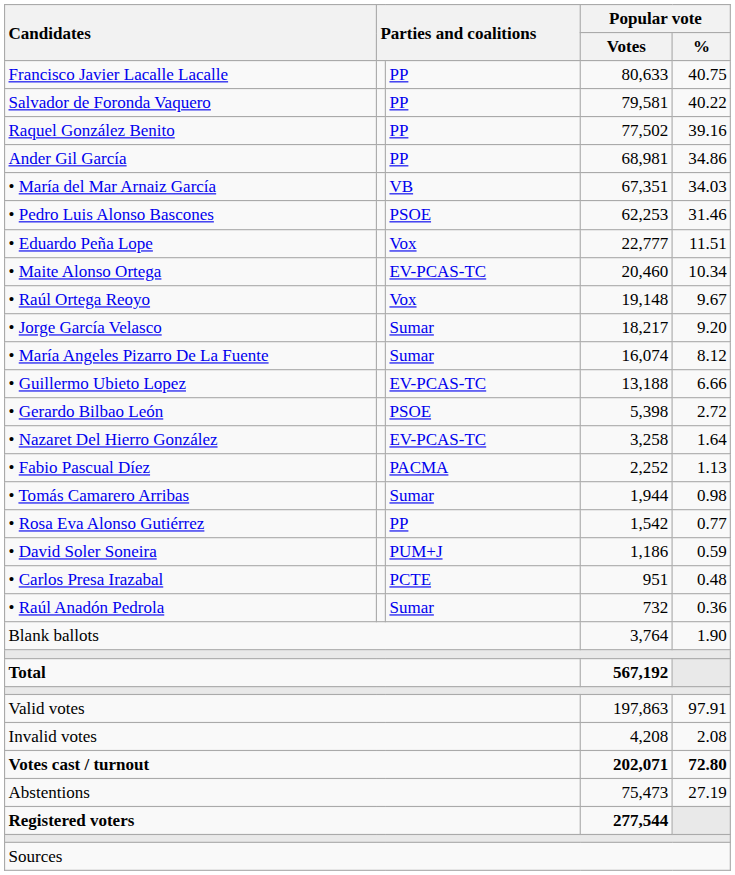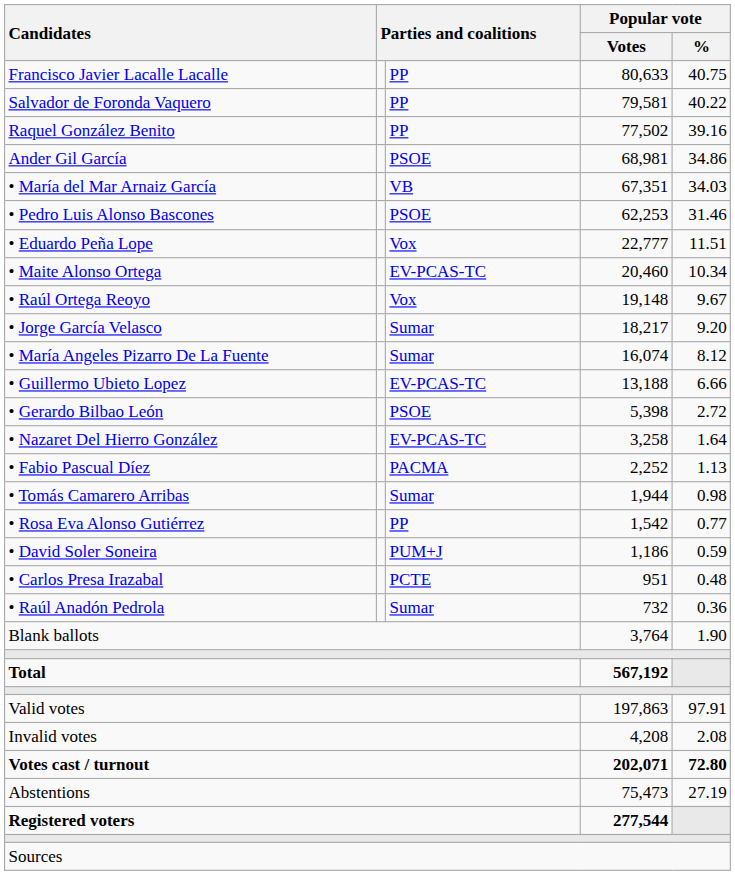Ander Gil García | column 3: PP -> PSOE
